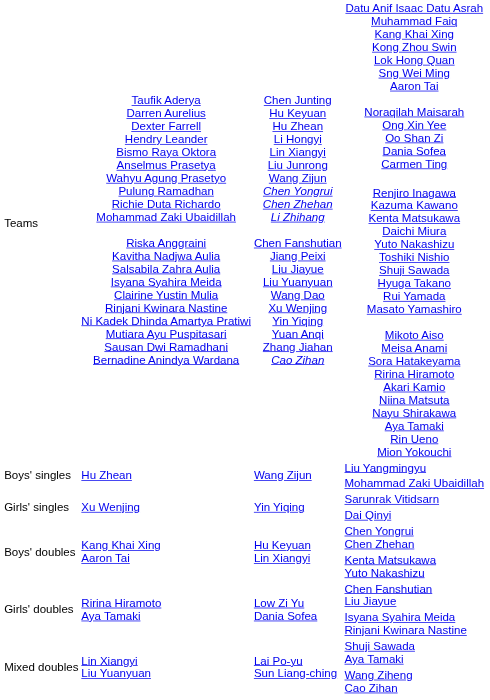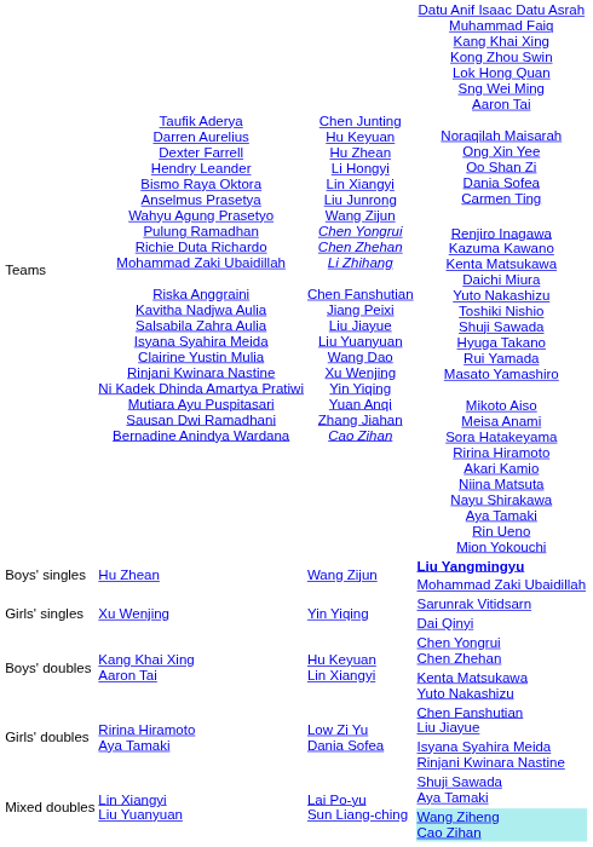Liu Yangmingyu | column 4: normal -> bold
Wang Ziheng Cao Zihan | column 4: no background -> paleturquoise background
